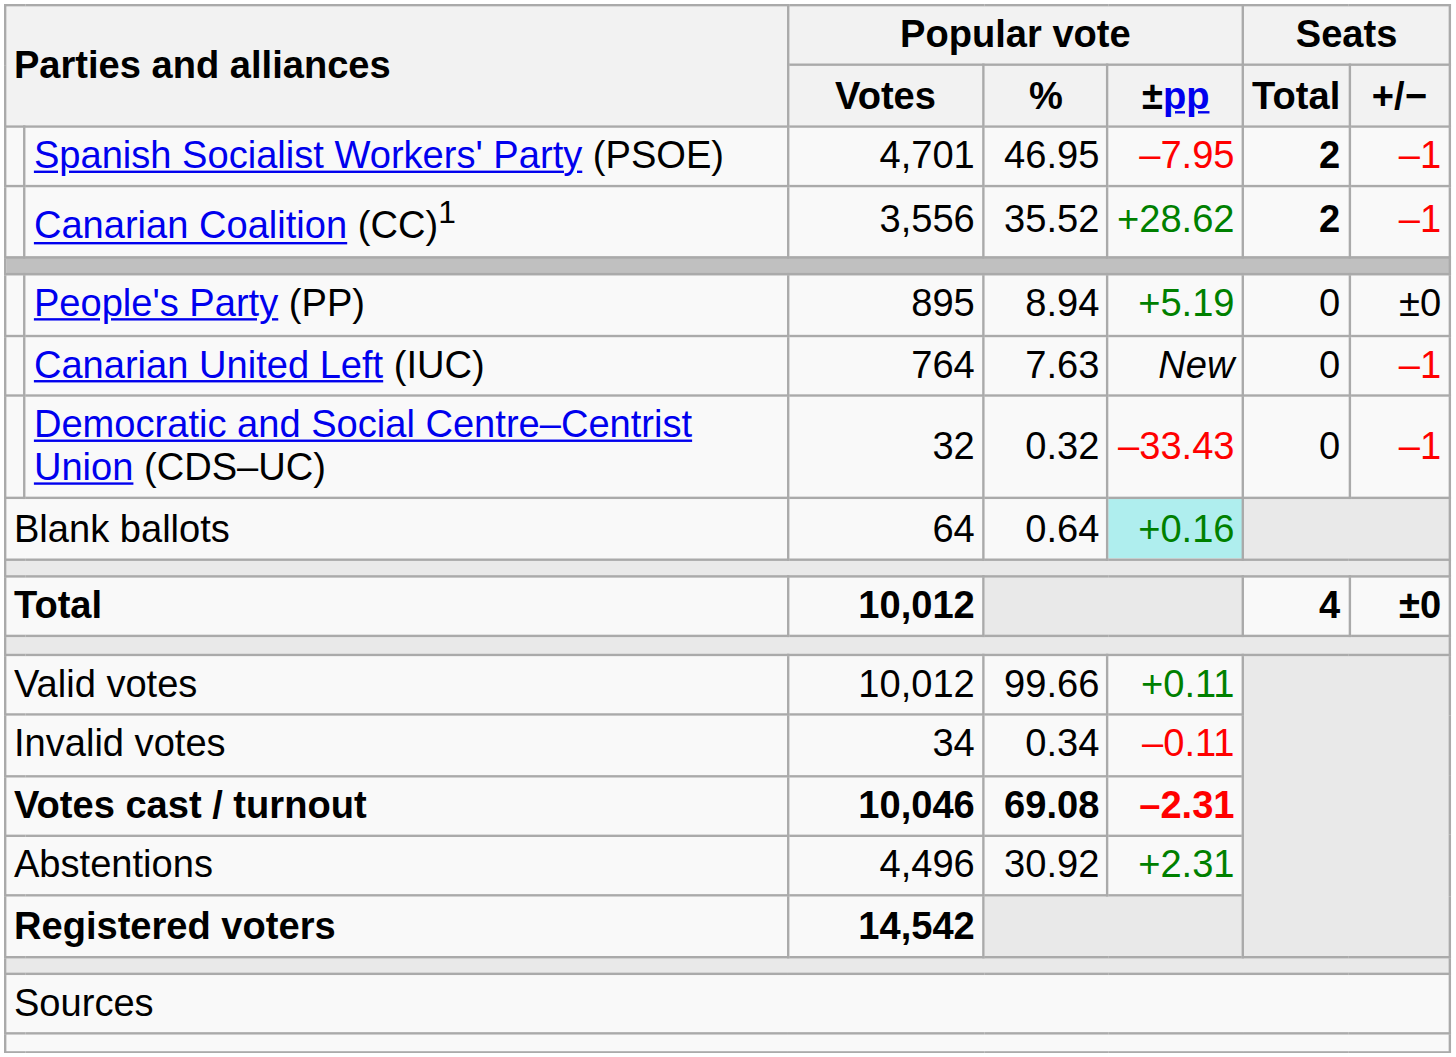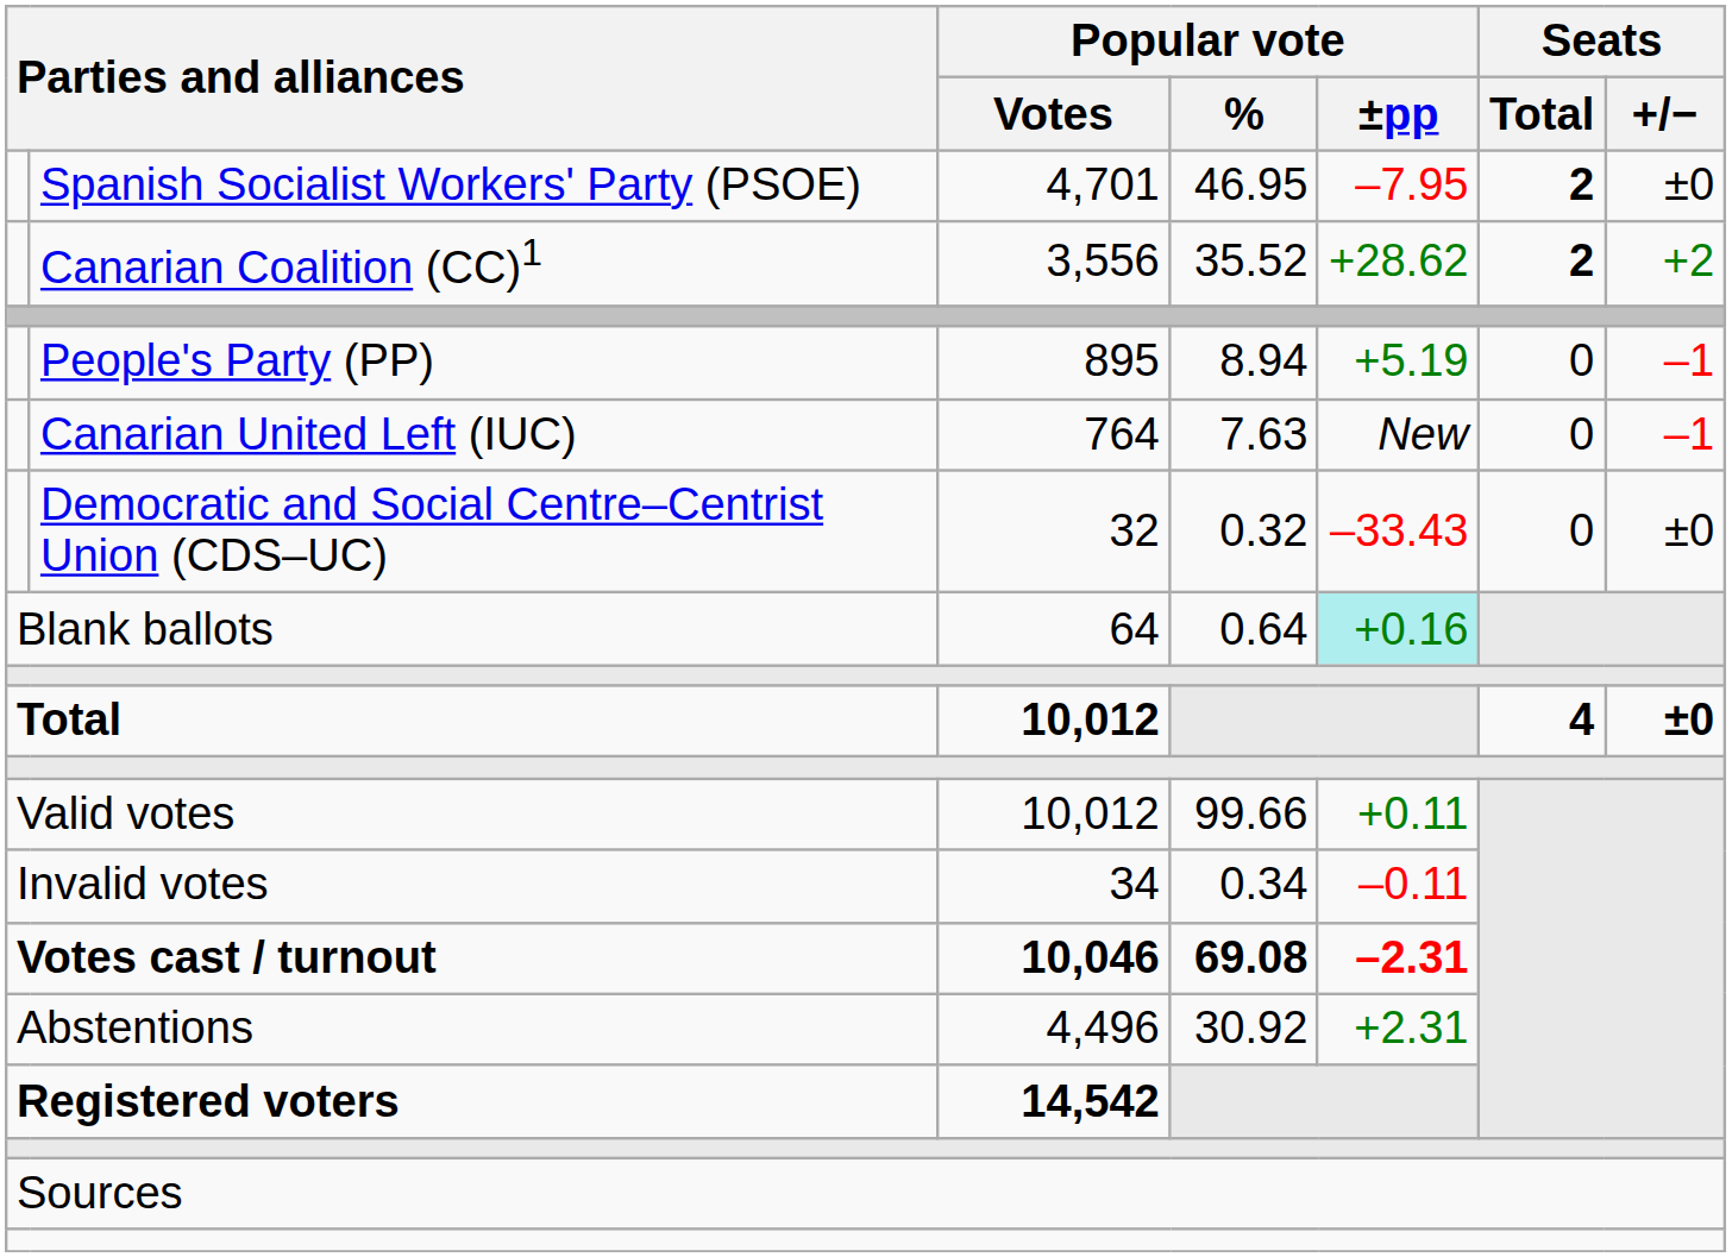Spanish Socialist Workers' Party (PSOE) | Seats / +/−: –1 -> ±0
Canarian Coalition (CC)1 | Seats / +/−: –1 -> +2
People's Party (PP) | Seats / +/−: ±0 -> –1
Democratic and Social Centre–Centrist Union (CDS–UC) | Seats / +/−: –1 -> ±0
